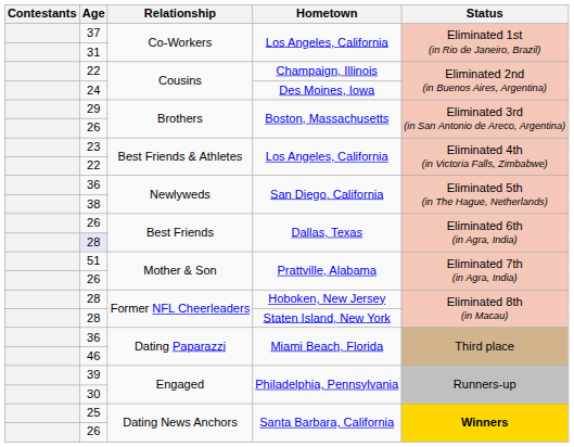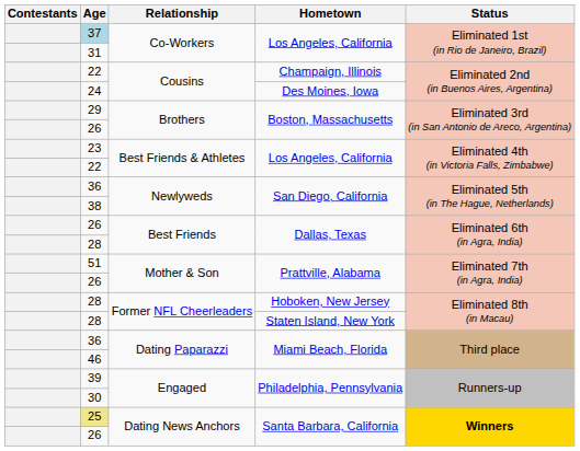37 | Age: no background -> lightblue background
28 / Dallas, Texas | Age: lavender background -> no background
25 | Age: no background -> khaki background
